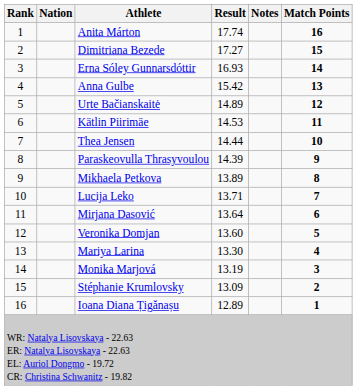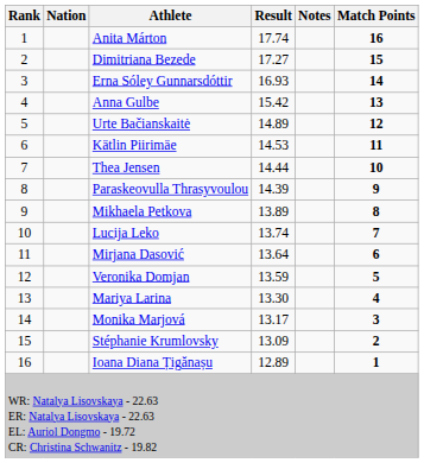Lucija Leko | Result: 13.71 -> 13.74
Veronika Domjan | Result: 13.60 -> 13.59
Monika Marjová | Result: 13.19 -> 13.17
